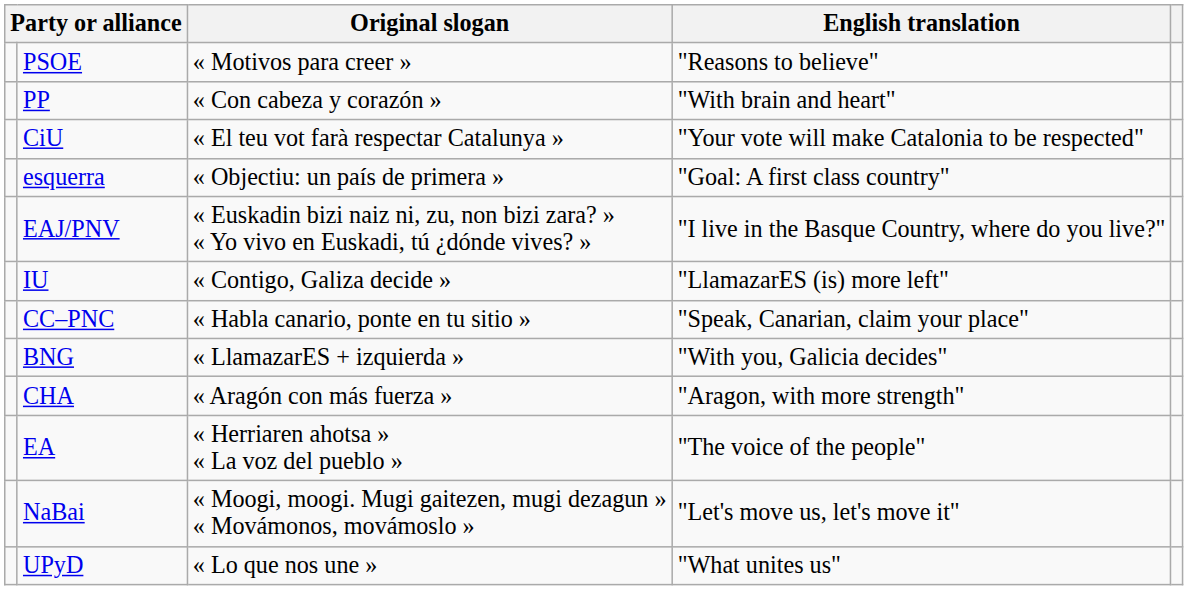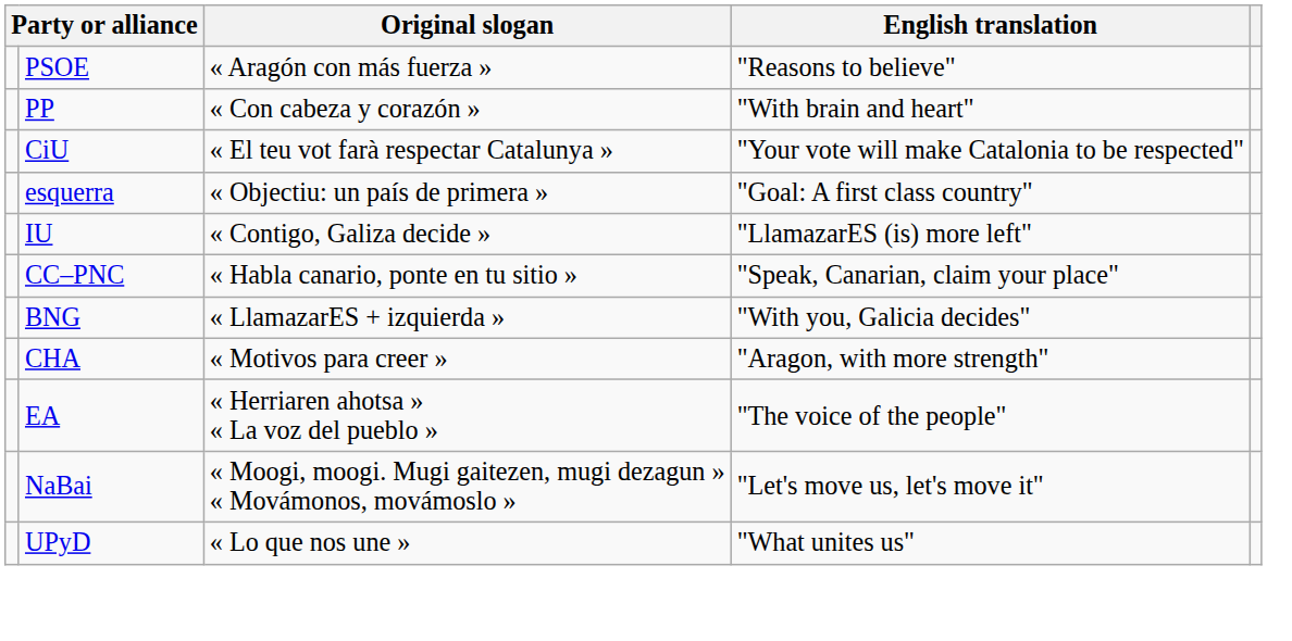PSOE | Original slogan: « Motivos para creer » -> « Aragón con más fuerza »
- row: EAJ/PNV | « Euskadin bizi naiz ni, zu, non bizi zara? » « Yo vivo en Euskadi, tú ¿dónde vives? » | "I live in the Basque Country, where do you live?"
CHA | Original slogan: « Aragón con más fuerza » -> « Motivos para creer »
